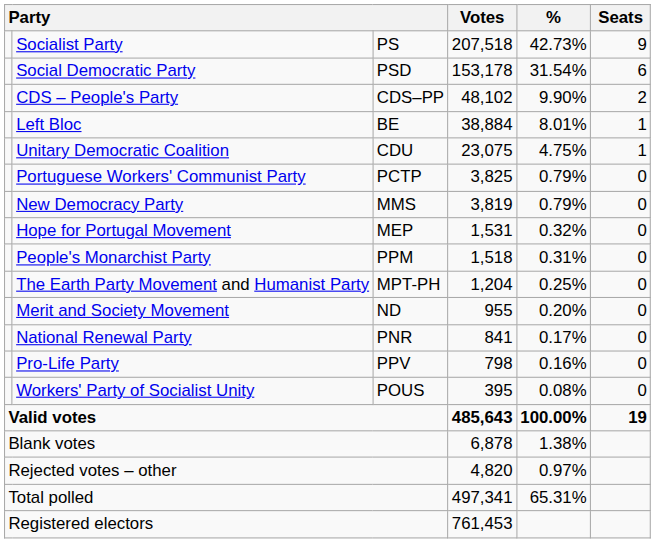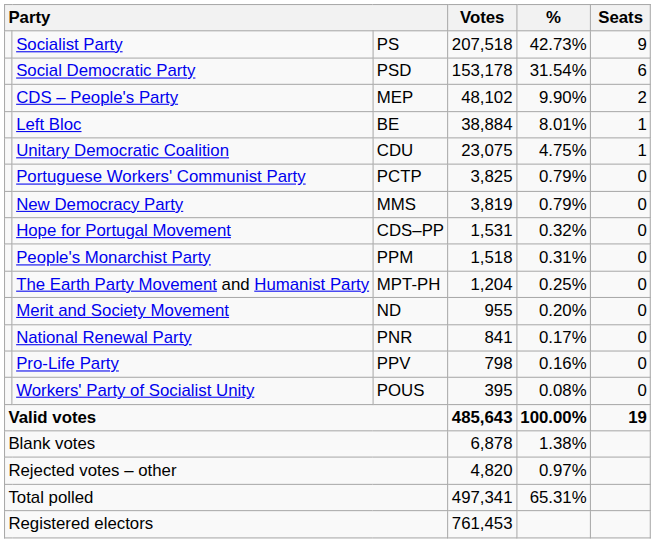CDS – People's Party | column 3: CDS–PP -> MEP
Hope for Portugal Movement | column 3: MEP -> CDS–PP
